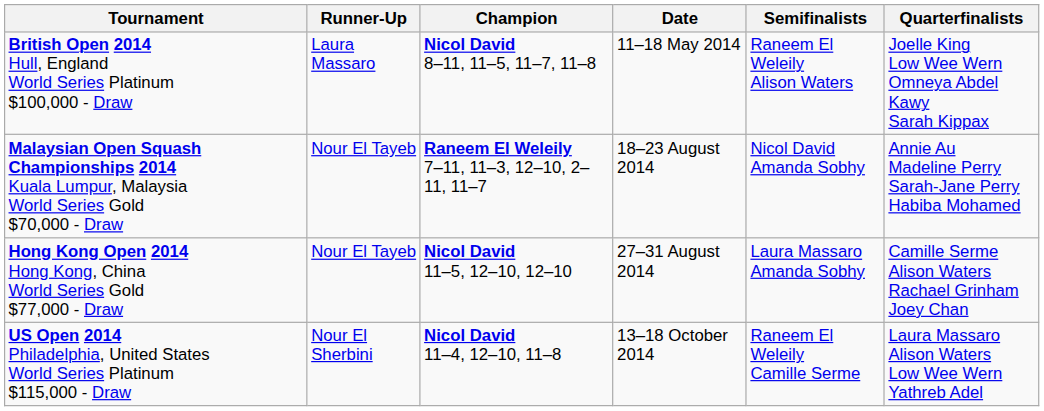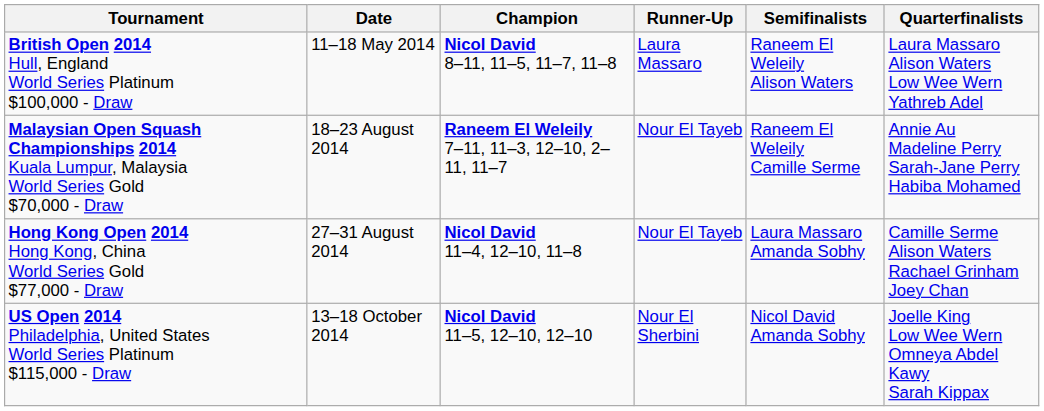columns swapped: Date <-> Runner-Up
row 2 | Quarterfinalists: Joelle King Low Wee Wern Omneya Abdel Kawy Sarah Kippax -> Laura Massaro Alison Waters Low Wee Wern Yathreb Adel
row 3 | Semifinalists: Nicol David Amanda Sobhy -> Raneem El Weleily Camille Serme
row 4 | Champion: Nicol David 11–5, 12–10, 12–10 -> Nicol David 11–4, 12–10, 11–8
row 5 | Champion: Nicol David 11–4, 12–10, 11–8 -> Nicol David 11–5, 12–10, 12–10
row 5 | Semifinalists: Raneem El Weleily Camille Serme -> Nicol David Amanda Sobhy
row 5 | Quarterfinalists: Laura Massaro Alison Waters Low Wee Wern Yathreb Adel -> Joelle King Low Wee Wern Omneya Abdel Kawy Sarah Kippax
